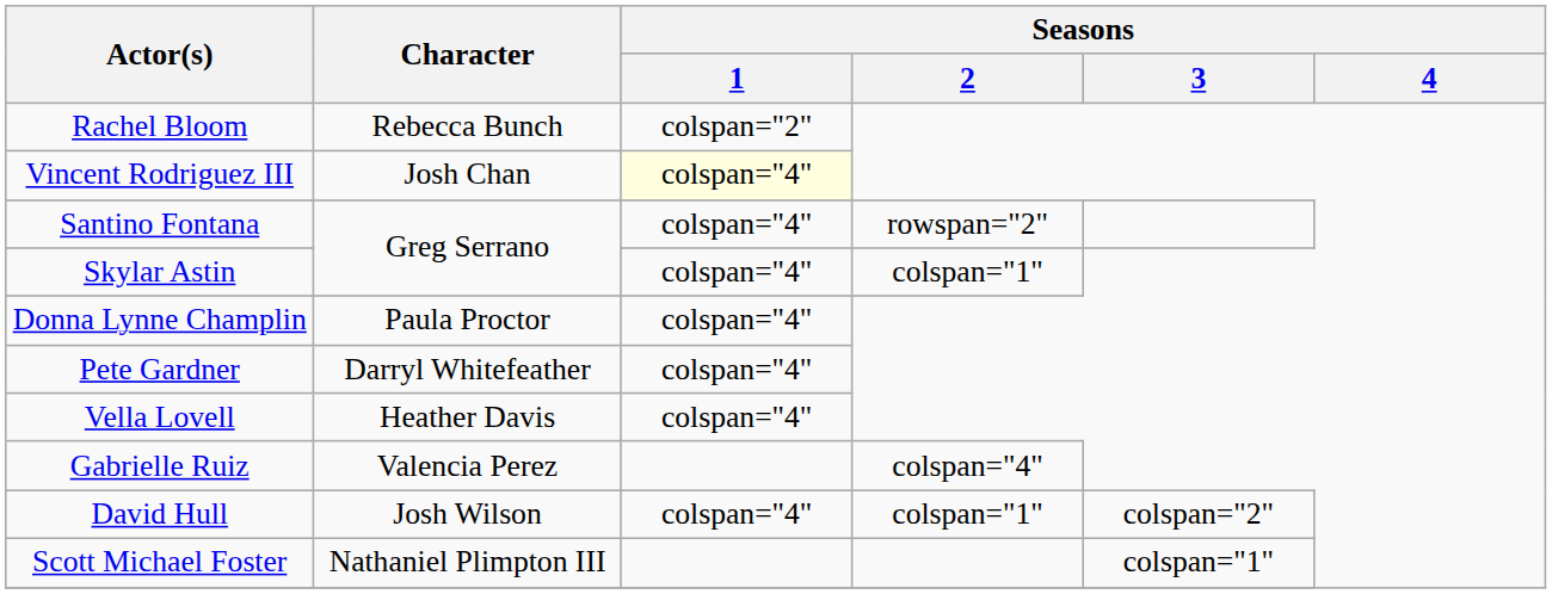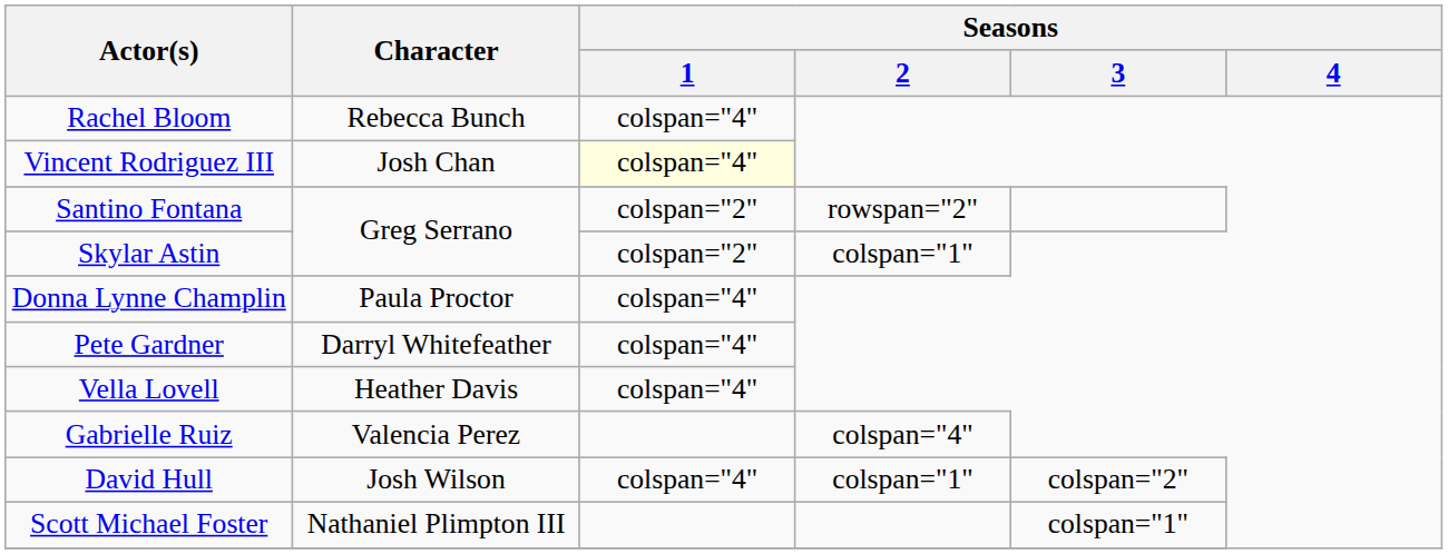Rachel Bloom | Seasons / 1: colspan="2" -> colspan="4"
Santino Fontana | Seasons / 1: colspan="4" -> colspan="2"
Skylar Astin | Seasons / 1: colspan="4" -> colspan="2"
